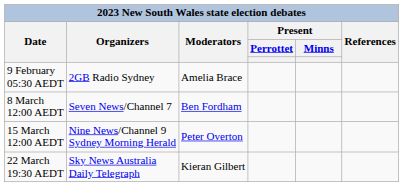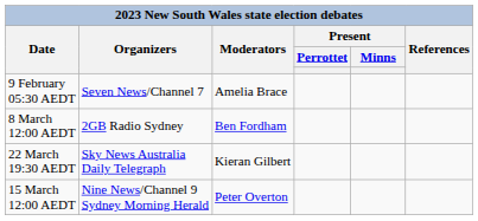9 February 05:30 AEDT | Organizers: 2GB Radio Sydney -> Seven News/Channel 7
8 March 12:00 AEDT | Organizers: Seven News/Channel 7 -> 2GB Radio Sydney
rows swapped: 15 March 12:00 AEDT <-> 22 March 19:30 AEDT
